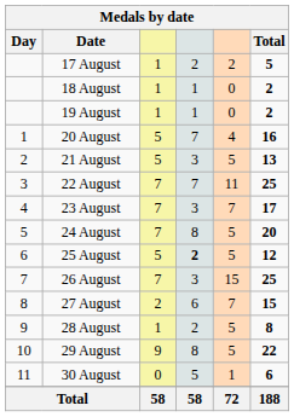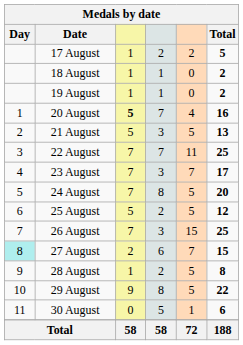20 August | column 3: normal -> bold
25 August | column 4: bold -> normal
27 August | Day: no background -> paleturquoise background
